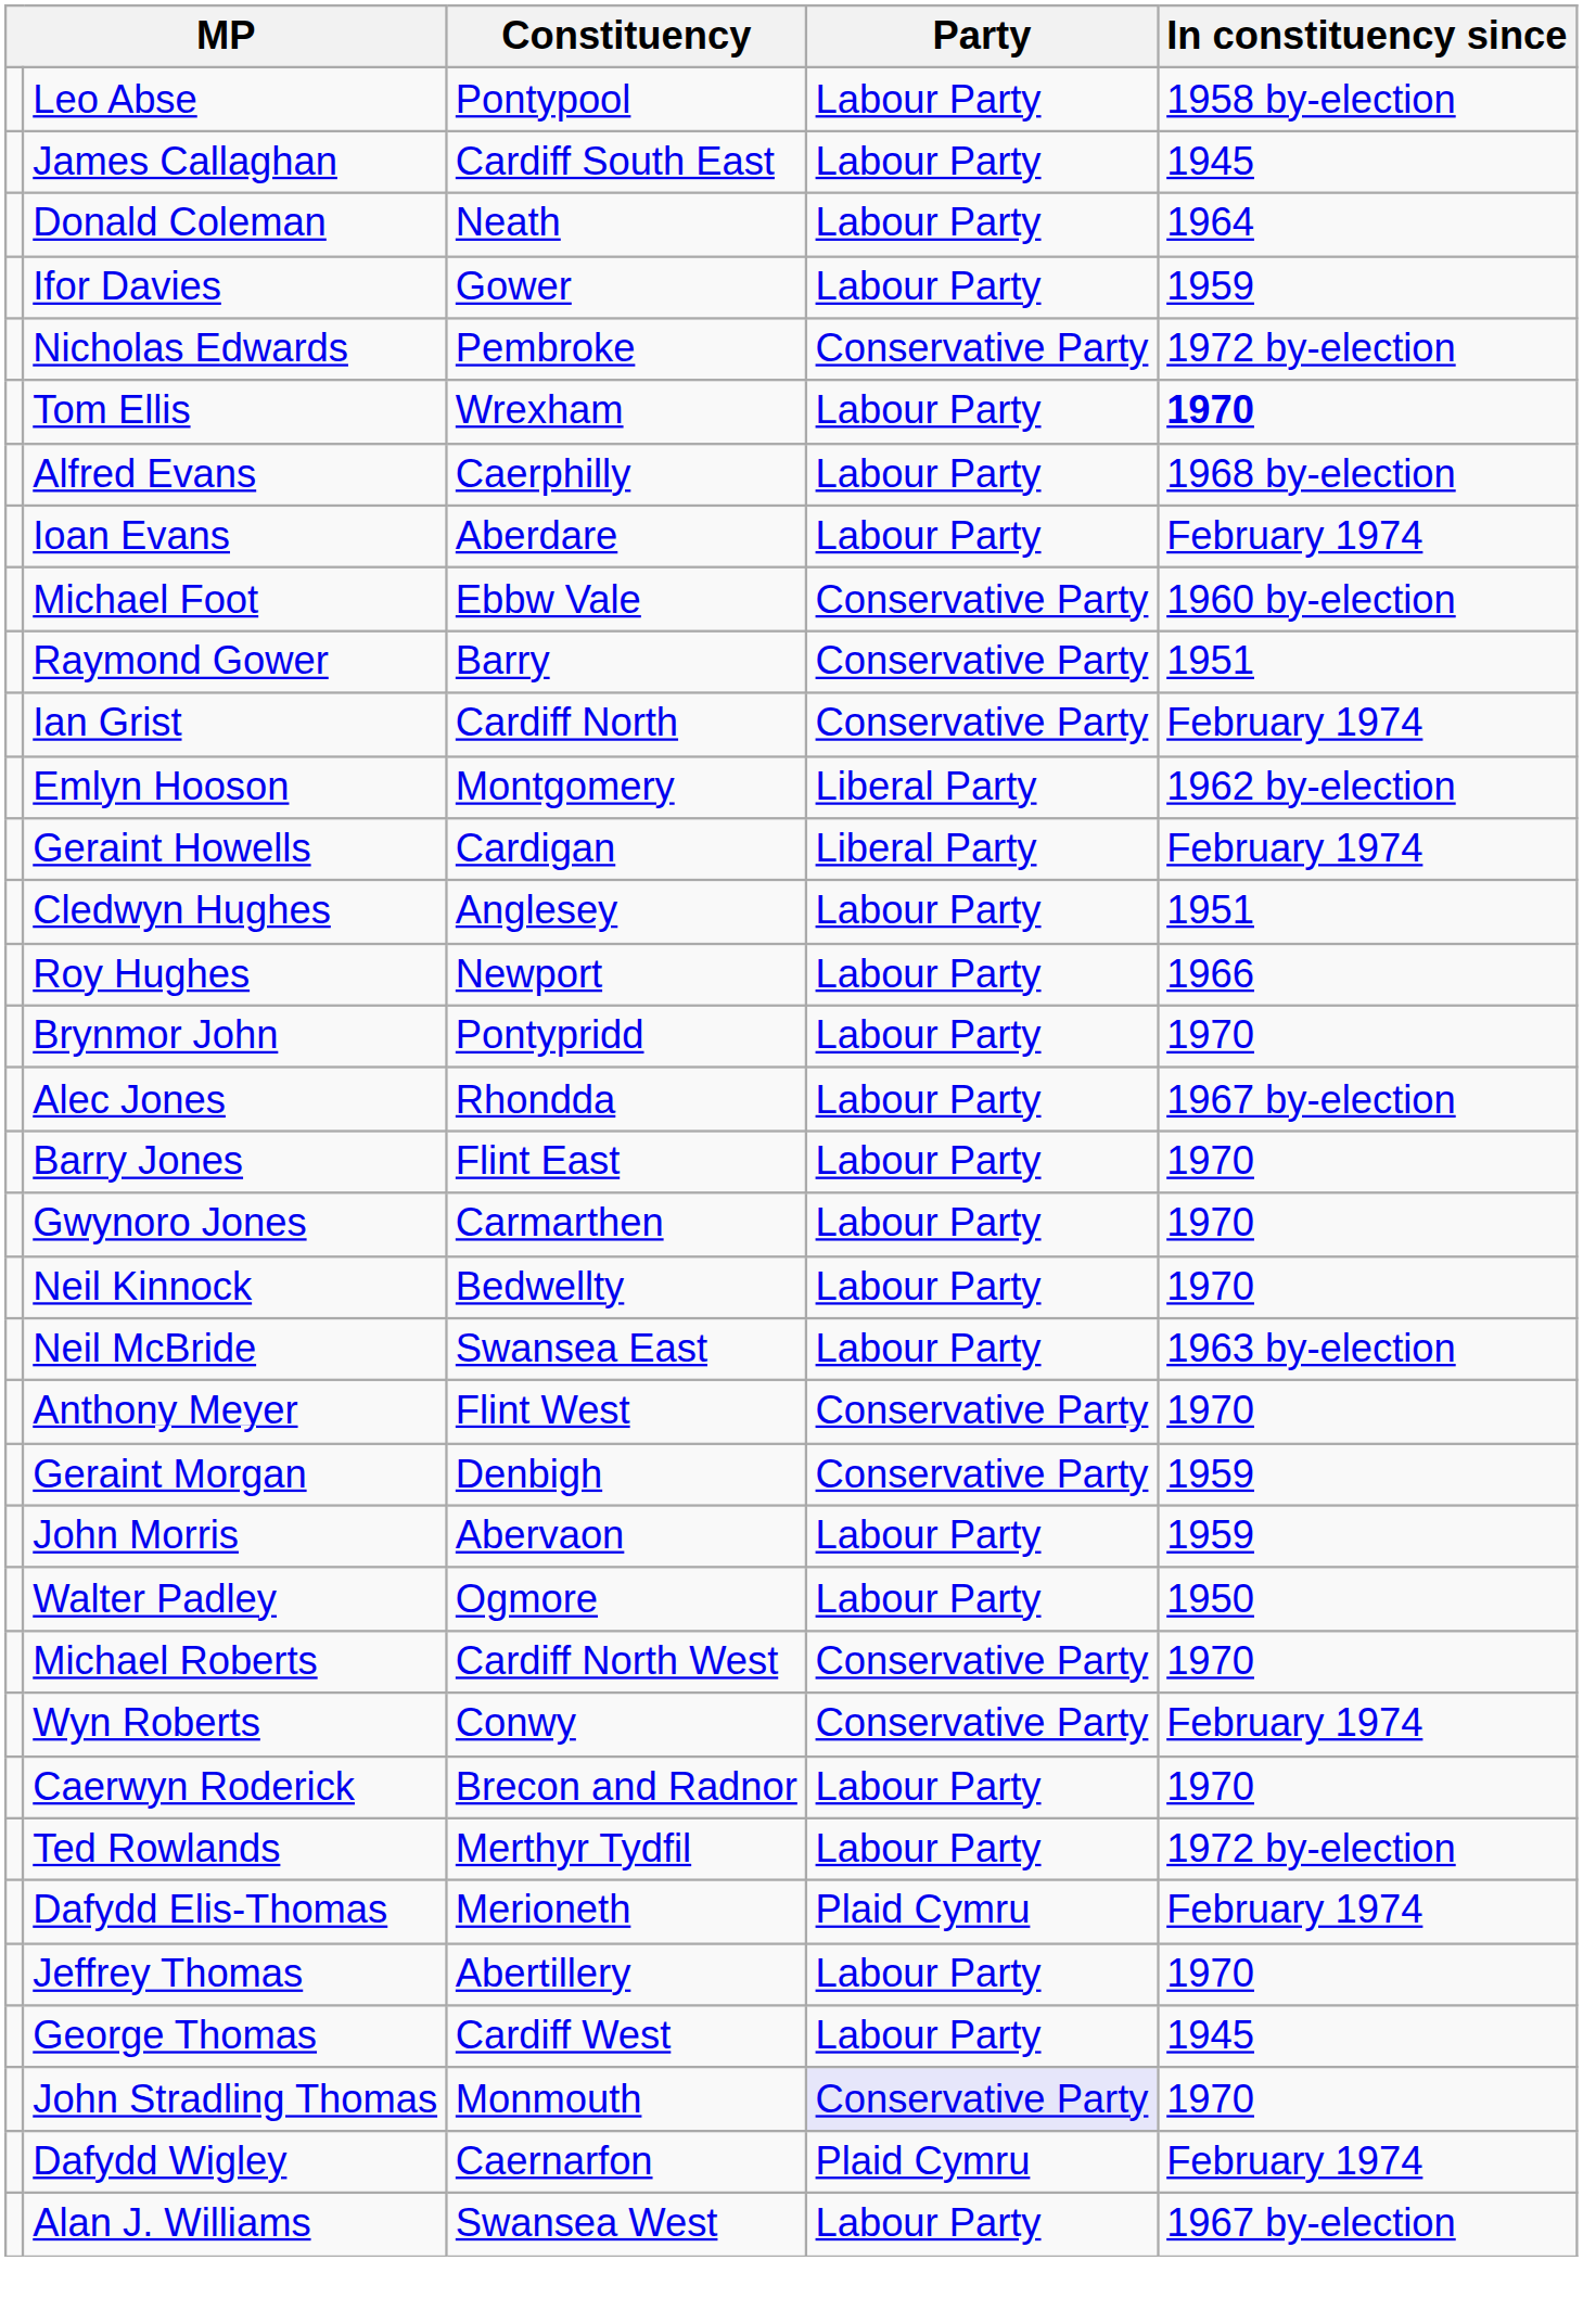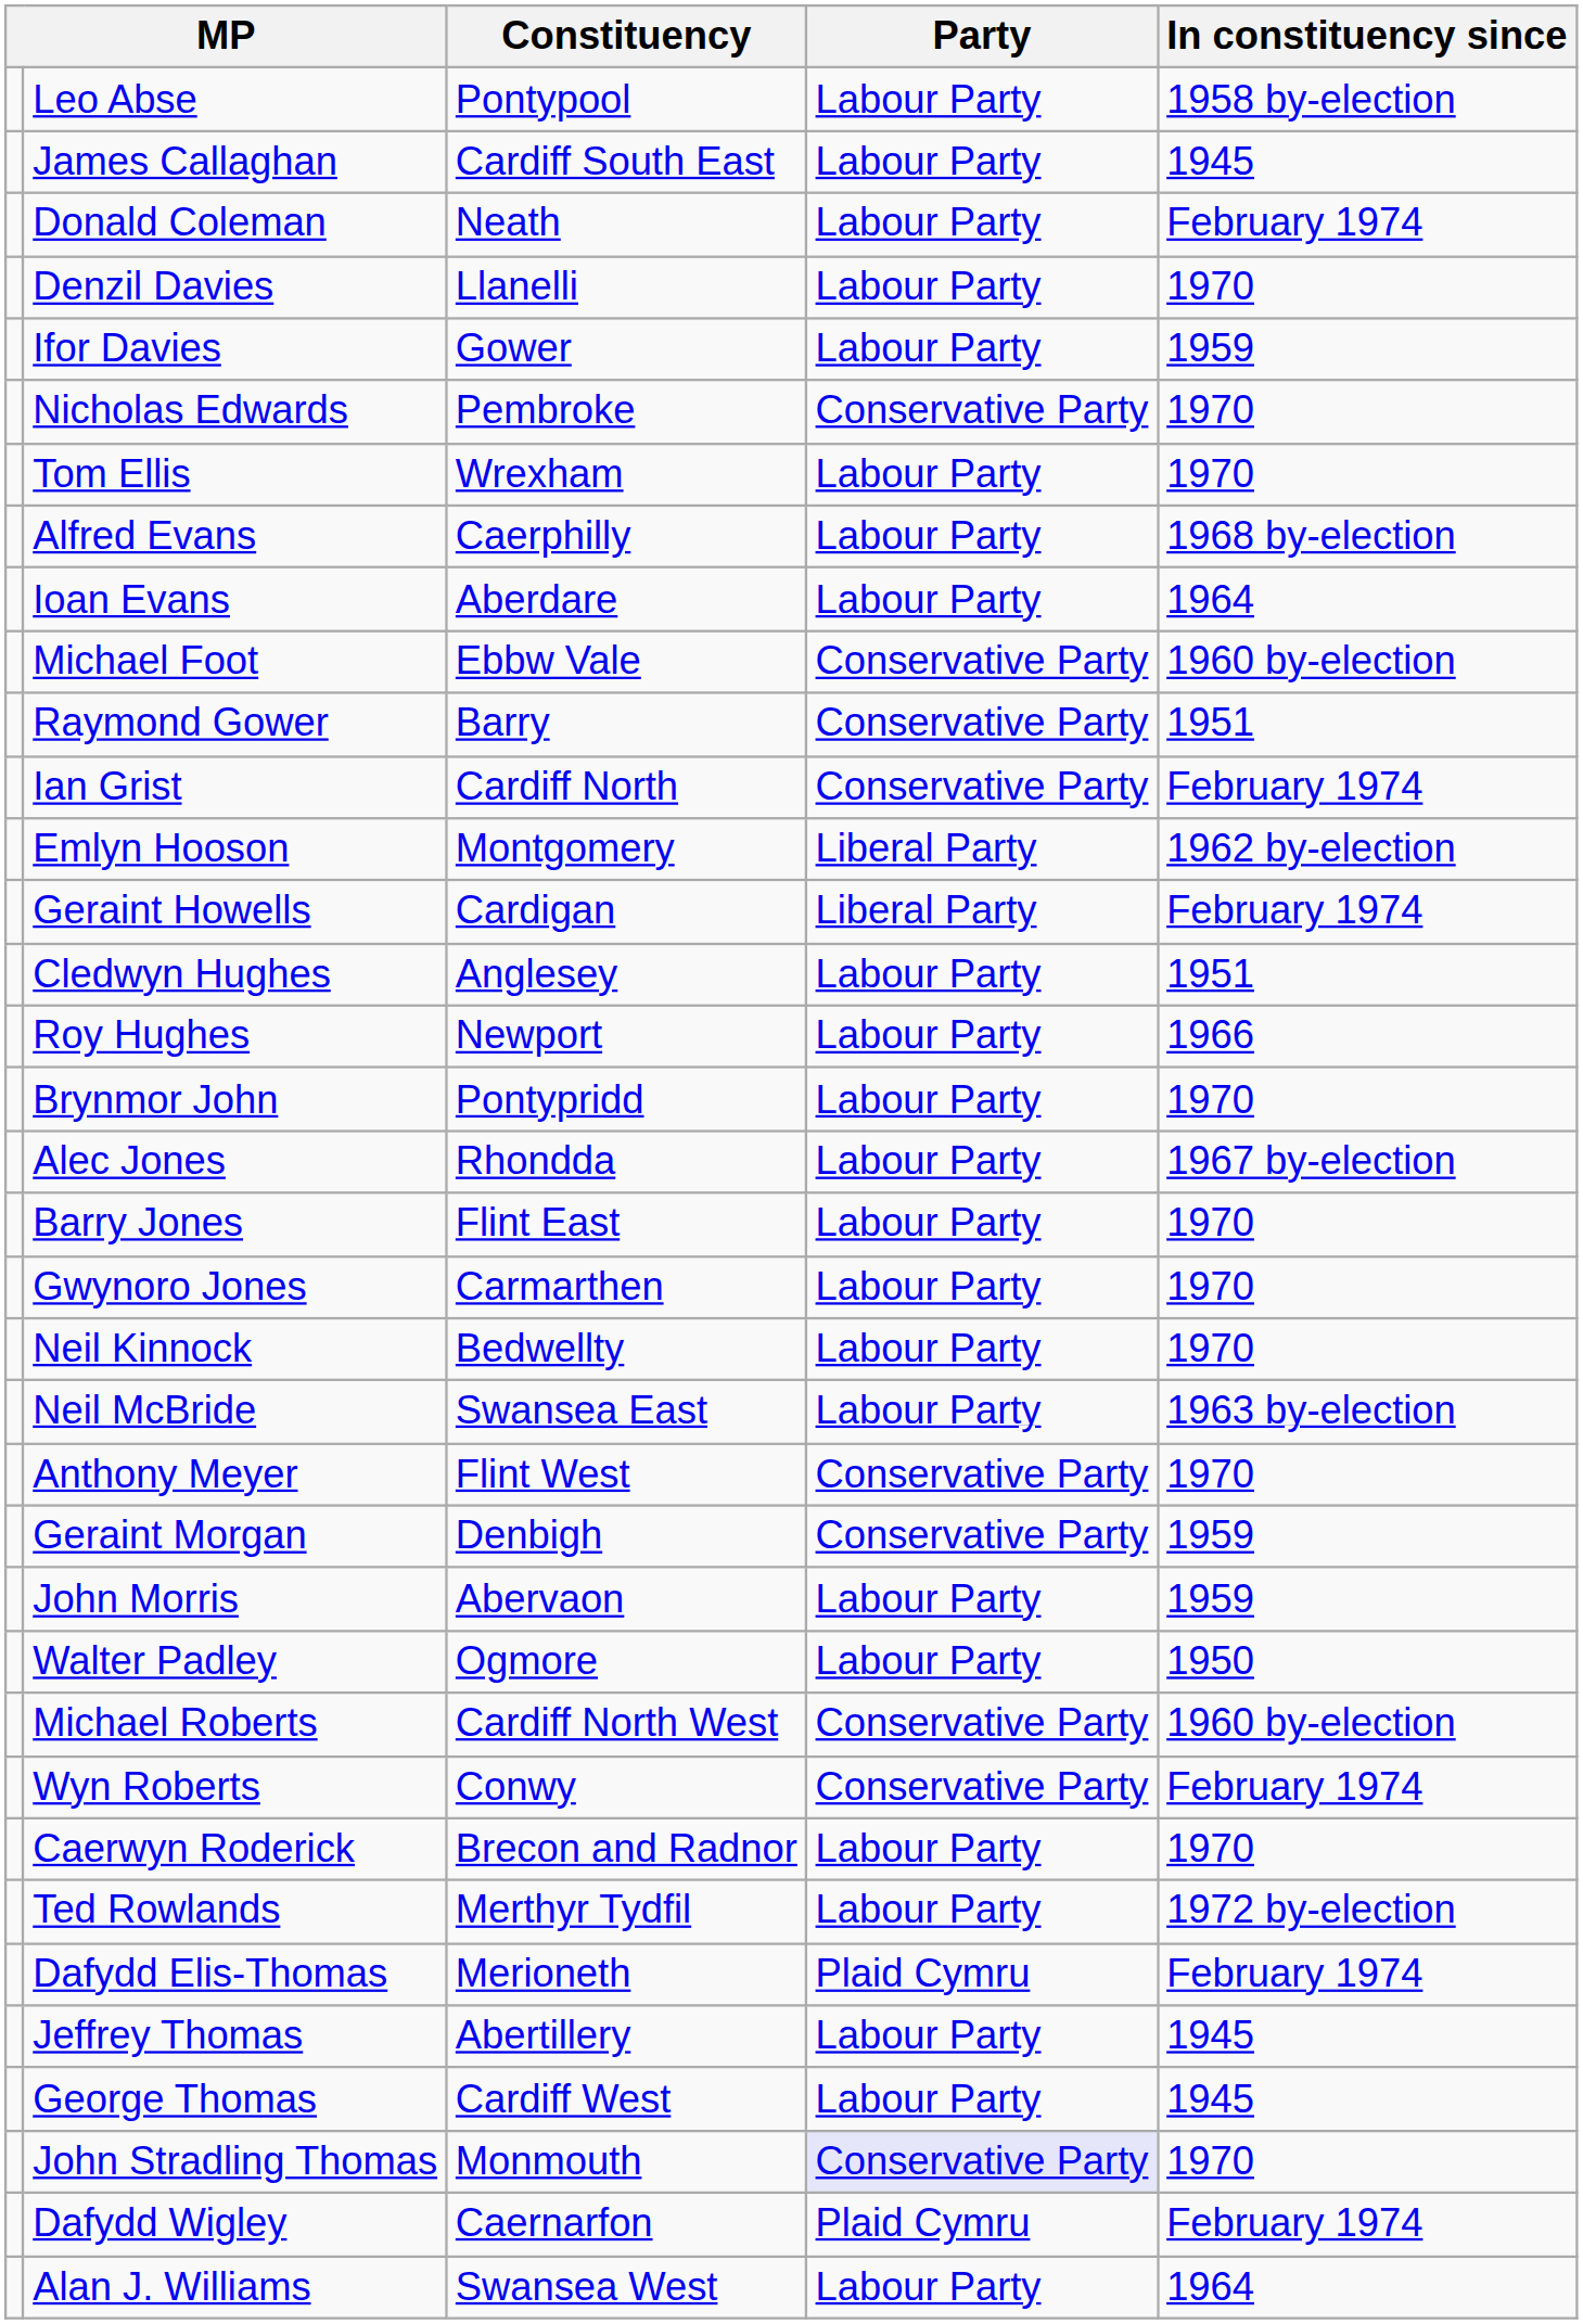Donald Coleman | In constituency since: 1964 -> February 1974
+ row: Denzil Davies | Llanelli | Labour Party | 1970
Nicholas Edwards | In constituency since: 1972 by-election -> 1970
Tom Ellis | In constituency since: bold -> normal
Ioan Evans | In constituency since: February 1974 -> 1964
Michael Roberts | In constituency since: 1970 -> 1960 by-election
Jeffrey Thomas | In constituency since: 1970 -> 1945
Alan J. Williams | In constituency since: 1967 by-election -> 1964
